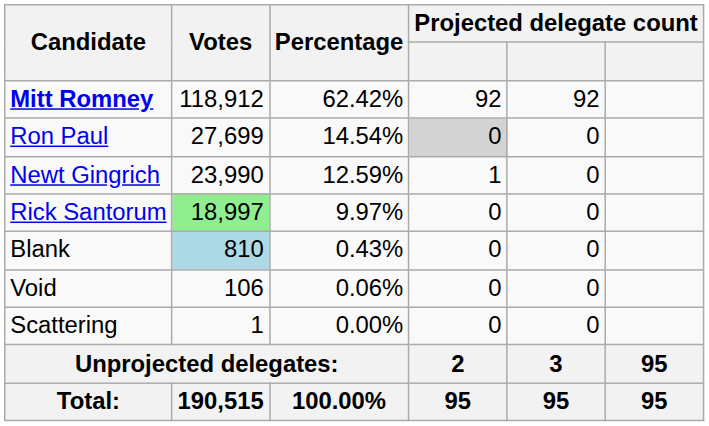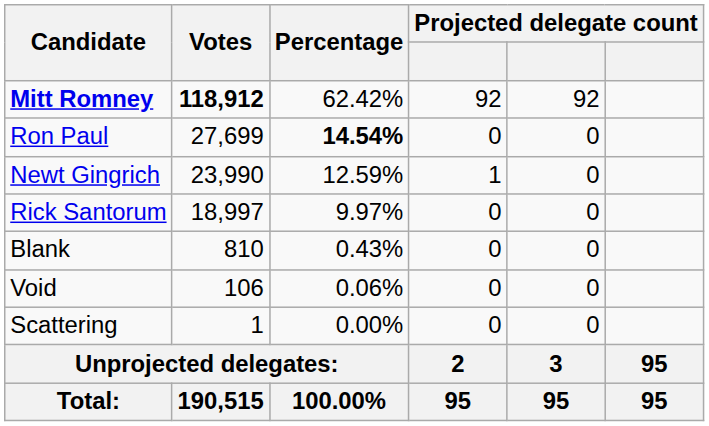Mitt Romney | Votes: normal -> bold
Ron Paul | Percentage: normal -> bold
Ron Paul | column 4: lightgrey background -> no background
Rick Santorum | Votes: lightgreen background -> no background
Blank | Votes: lightblue background -> no background
